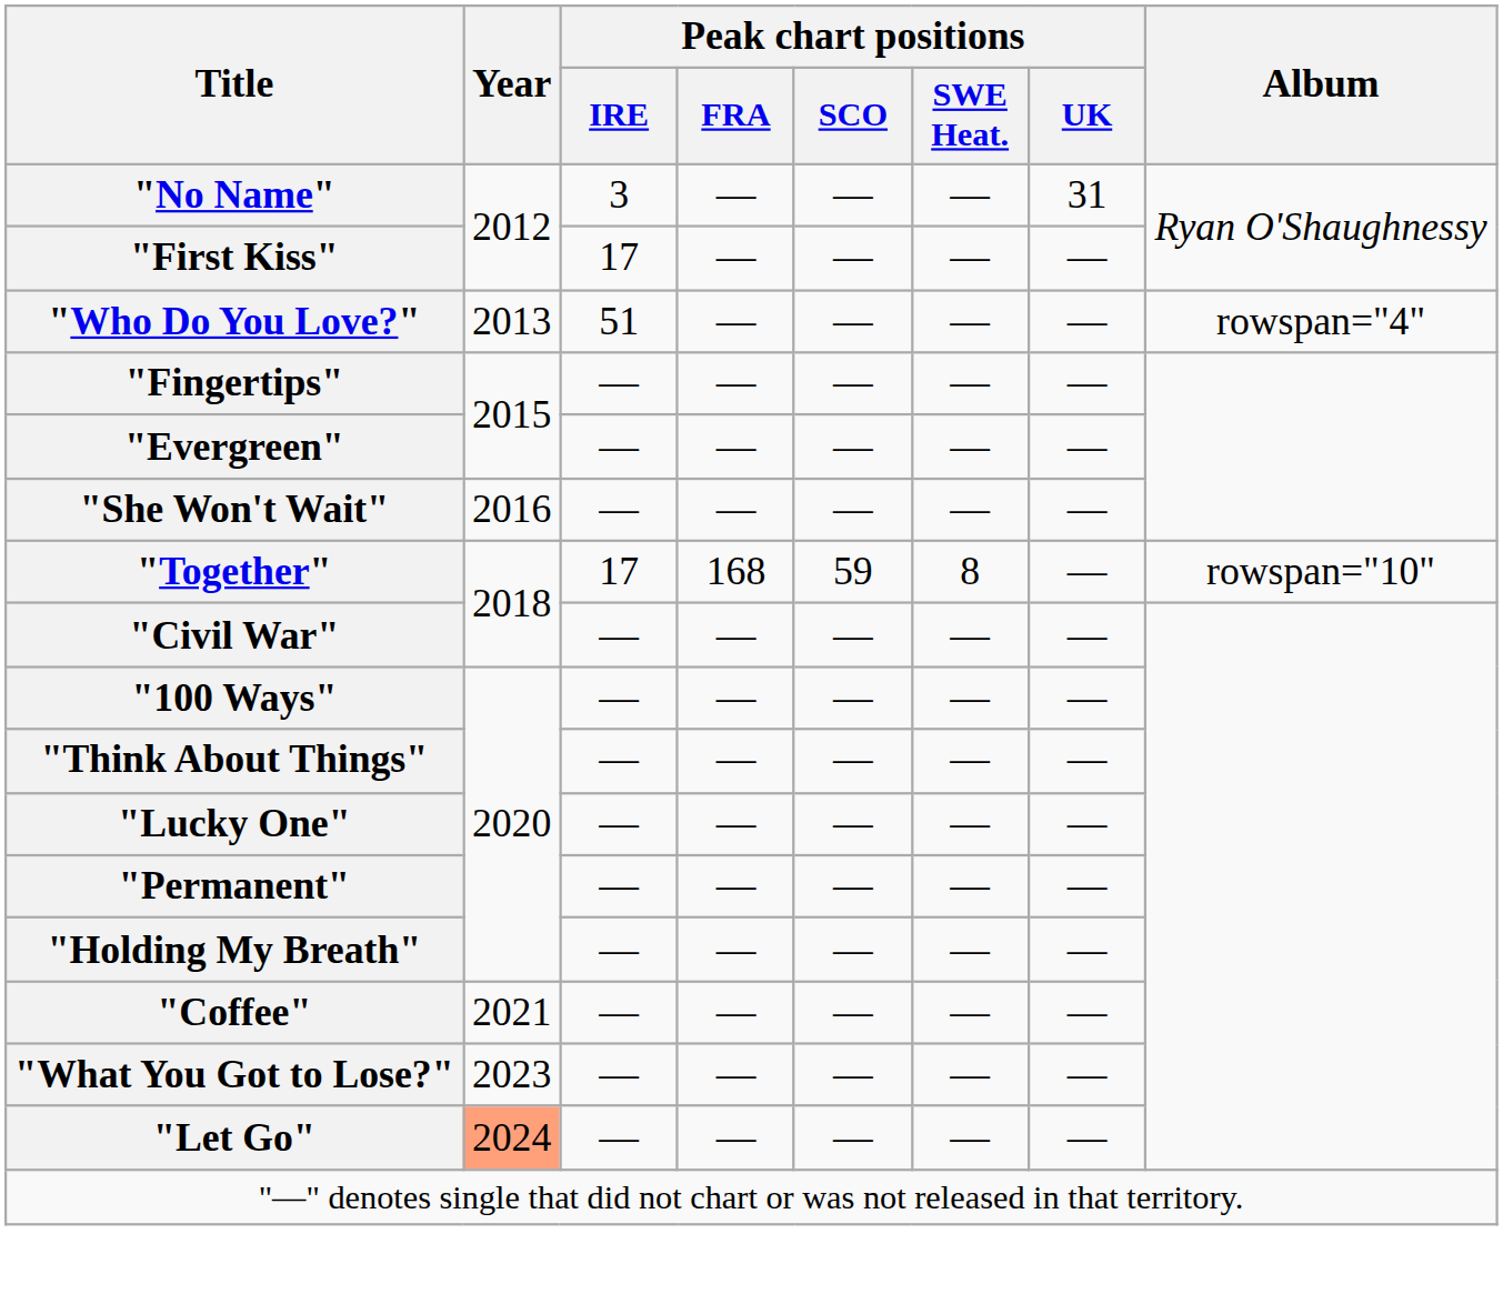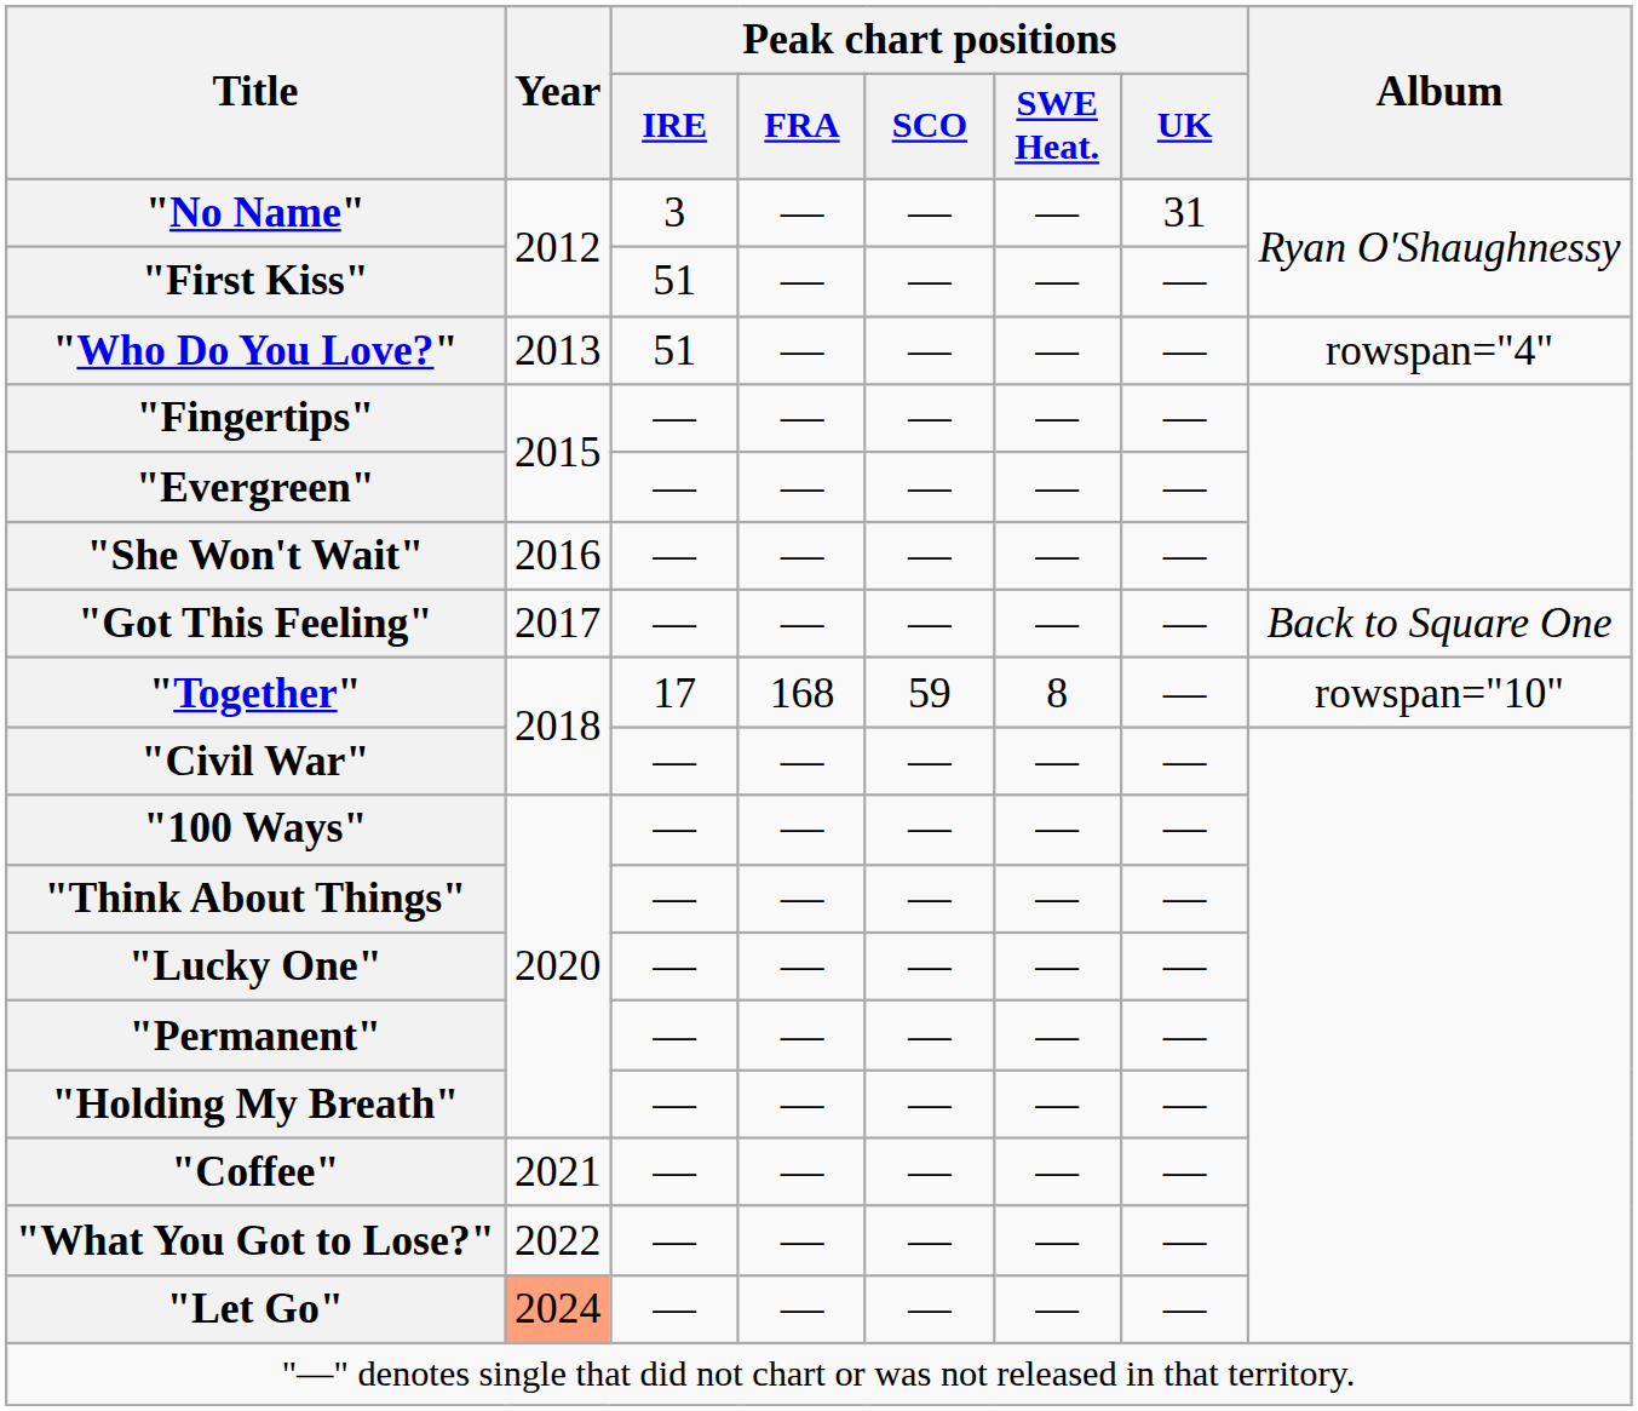"First Kiss" | Peak chart positions / IRE: 17 -> 51
+ row: "Got This Feeling" | 2017 | — | — | — | — | — | Back to Square One
"What You Got to Lose?" | Year: 2023 -> 2022
